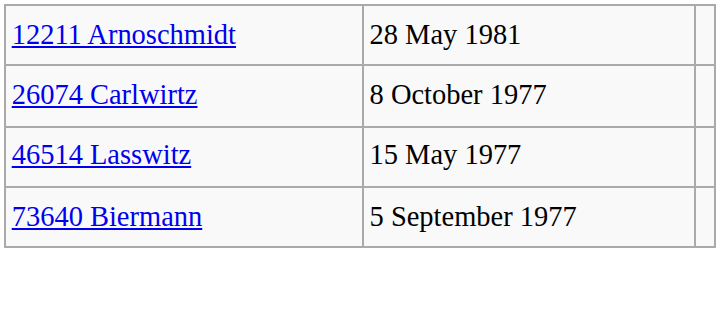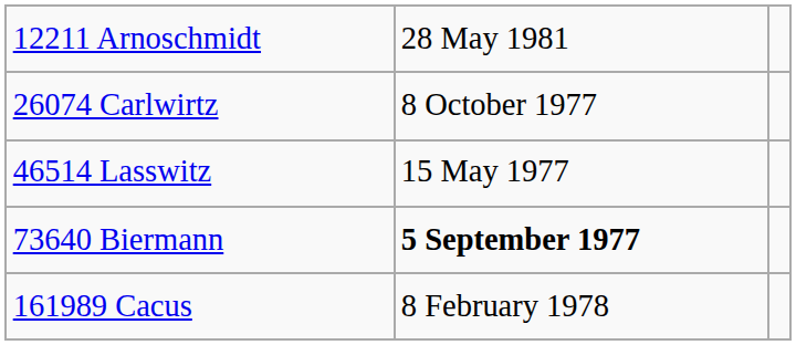73640 Biermann | column 2: normal -> bold
+ row: 161989 Cacus | 8 February 1978
